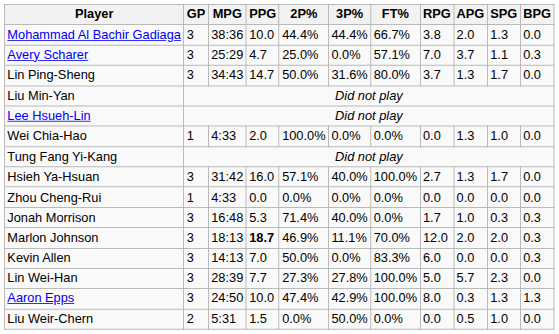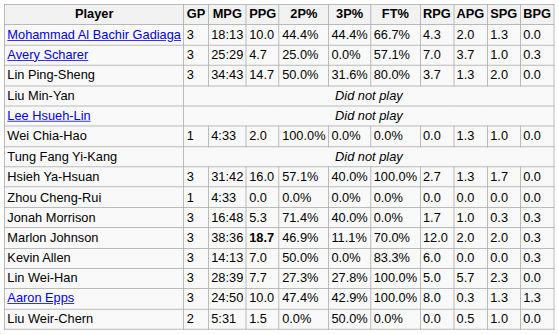Mohammad Al Bachir Gadiaga | MPG: 38:36 -> 18:13
Mohammad Al Bachir Gadiaga | RPG: 3.8 -> 4.3
Avery Scharer | SPG: 1.1 -> 1.0
Lin Ping-Sheng | SPG: 1.7 -> 2.0
Marlon Johnson | MPG: 18:13 -> 38:36
